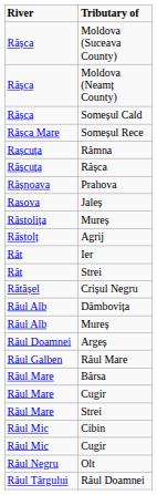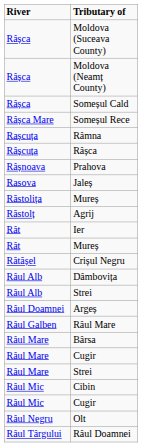row 13 | Tributary of: Strei -> Mureș
row 16 | Tributary of: Mureș -> Strei
